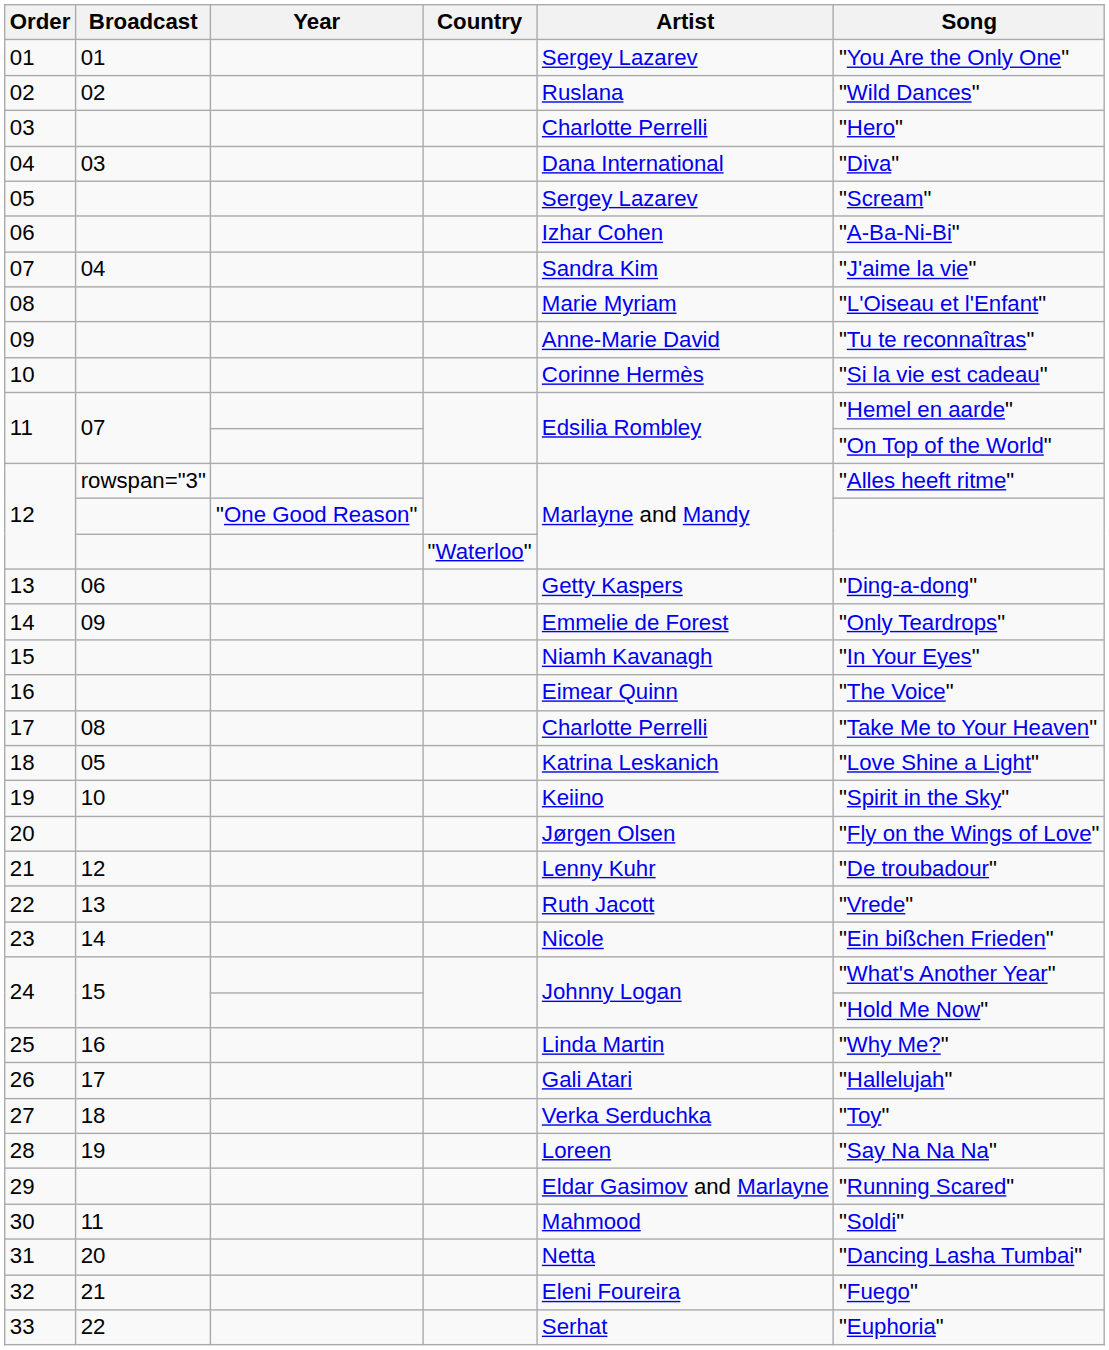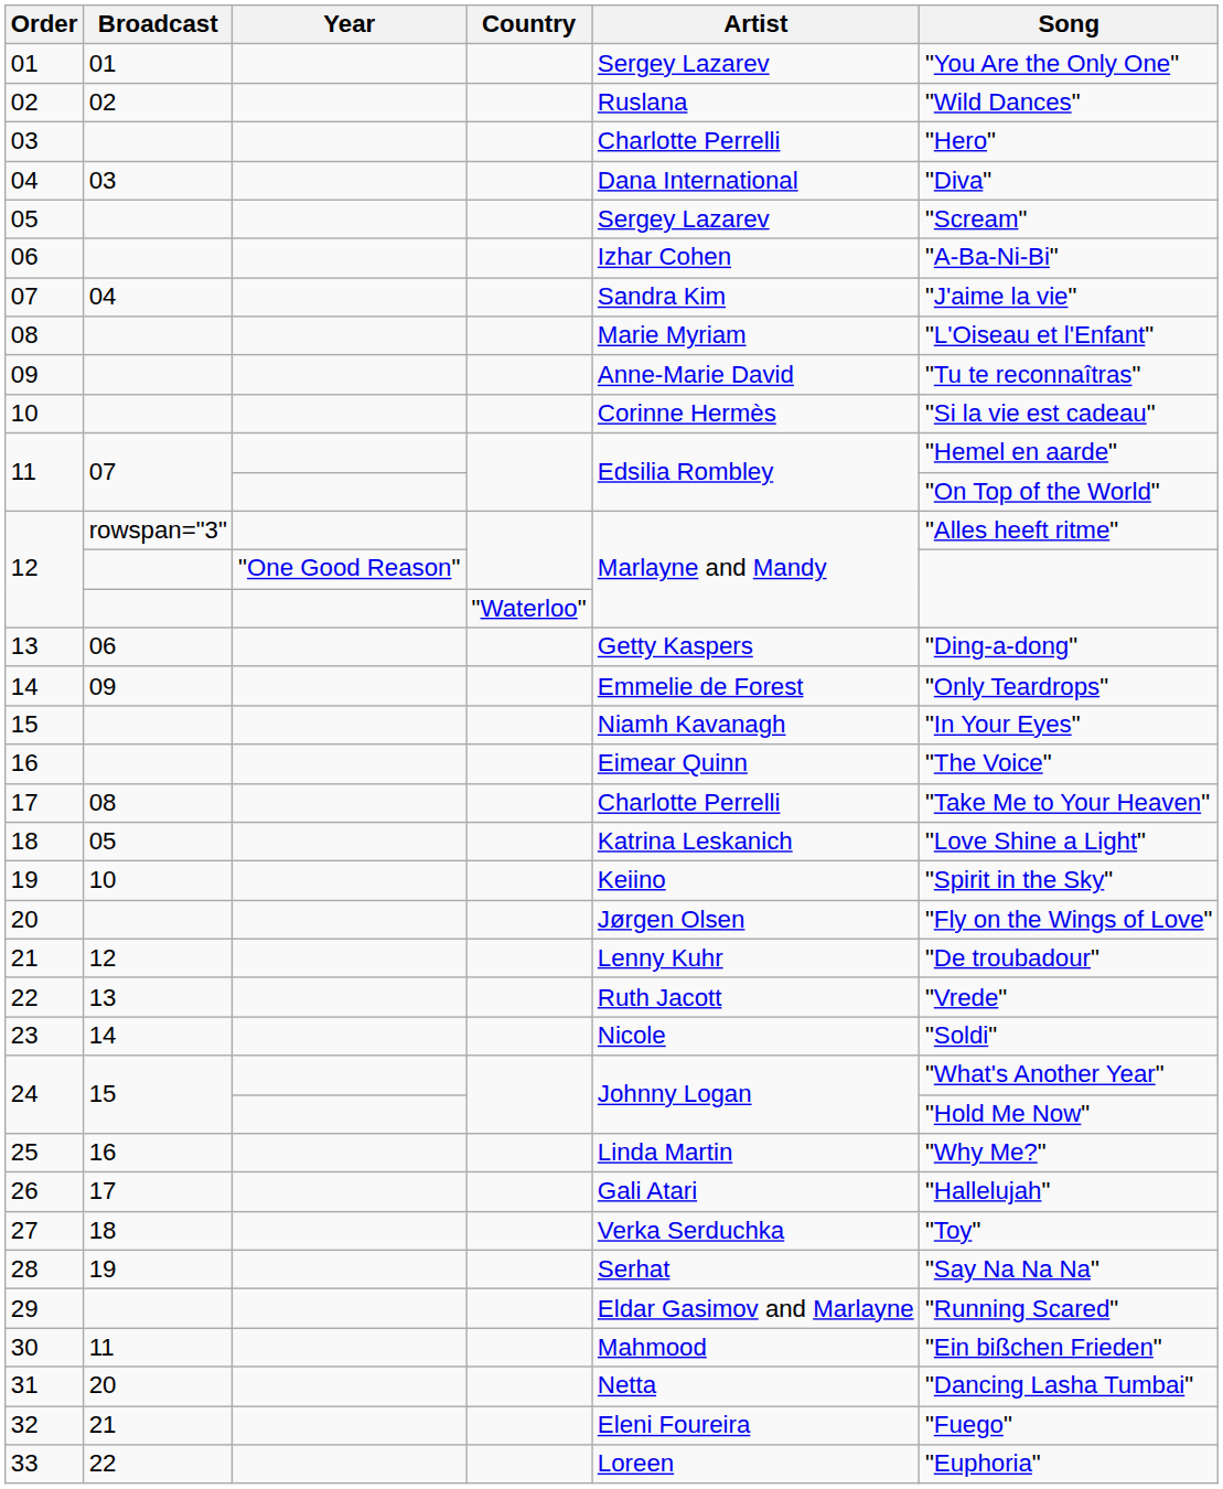23 | Song: "Ein bißchen Frieden" -> "Soldi"
28 | Artist: Loreen -> Serhat
30 | Song: "Soldi" -> "Ein bißchen Frieden"
33 | Artist: Serhat -> Loreen
